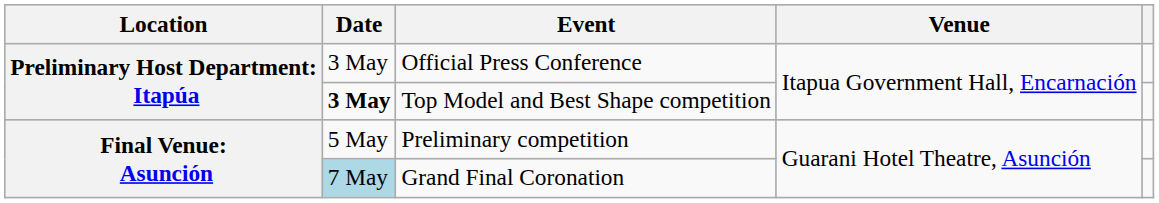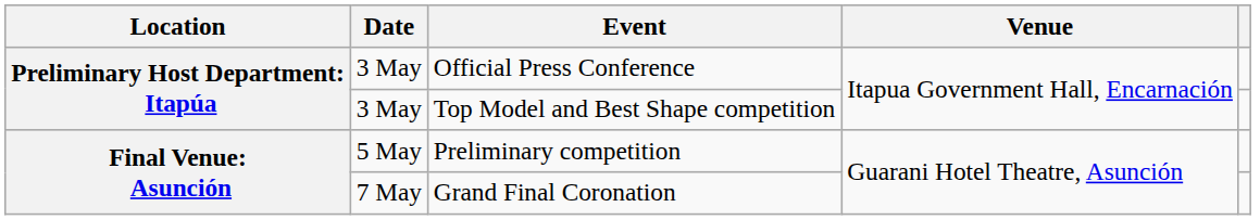Top Model and Best Shape competition | Date: bold -> normal
Grand Final Coronation | Date: lightblue background -> no background
